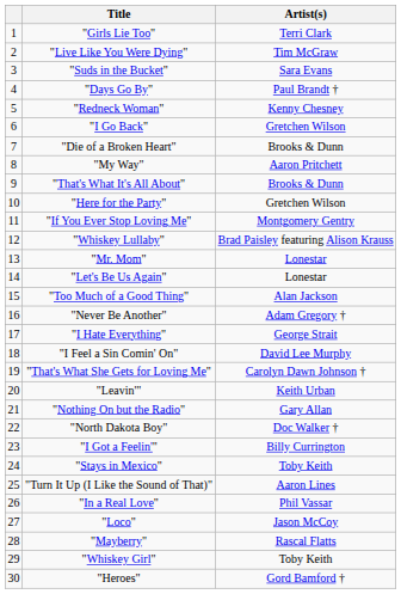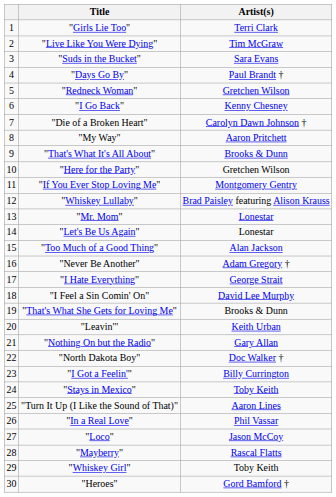"Redneck Woman" | Artist(s): Kenny Chesney -> Gretchen Wilson
"I Go Back" | Artist(s): Gretchen Wilson -> Kenny Chesney
"Die of a Broken Heart" | Artist(s): Brooks & Dunn -> Carolyn Dawn Johnson †
"That's What She Gets for Loving Me" | Artist(s): Carolyn Dawn Johnson † -> Brooks & Dunn
